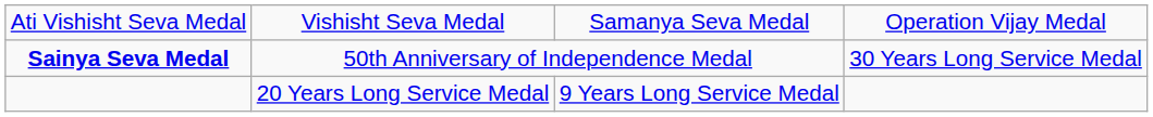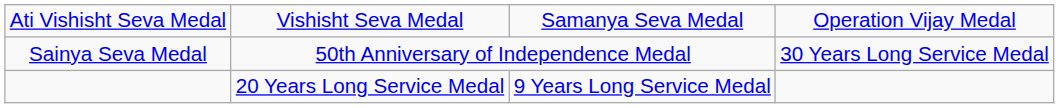Sainya Seva Medal | column 1: bold -> normal
